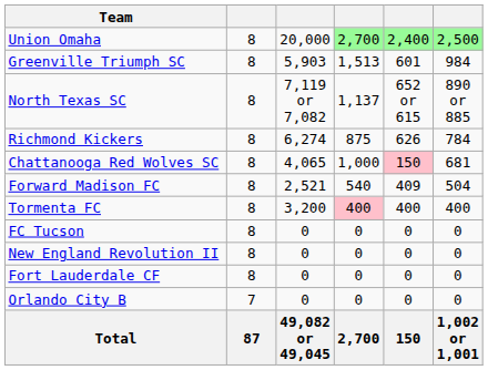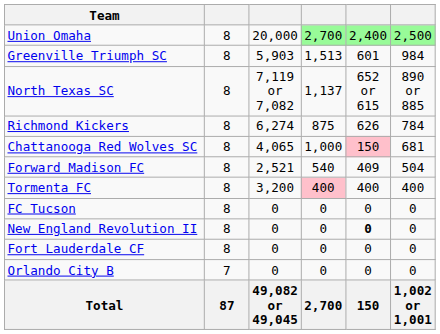New England Revolution II | column 5: normal -> bold
